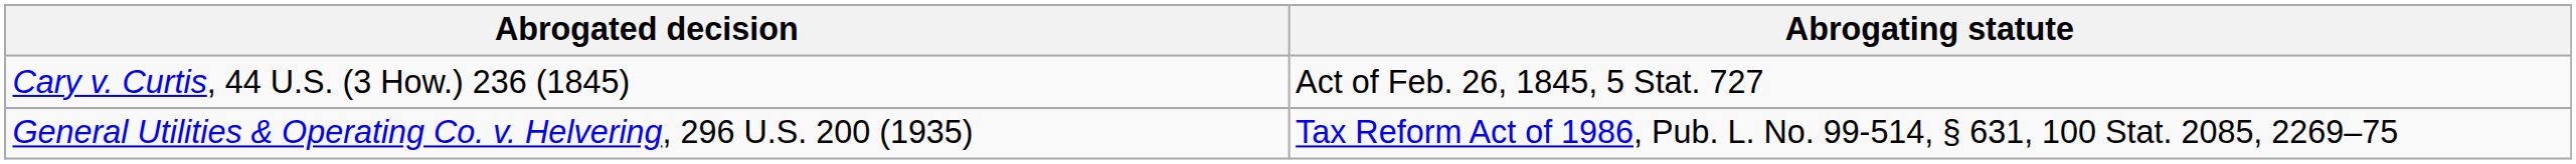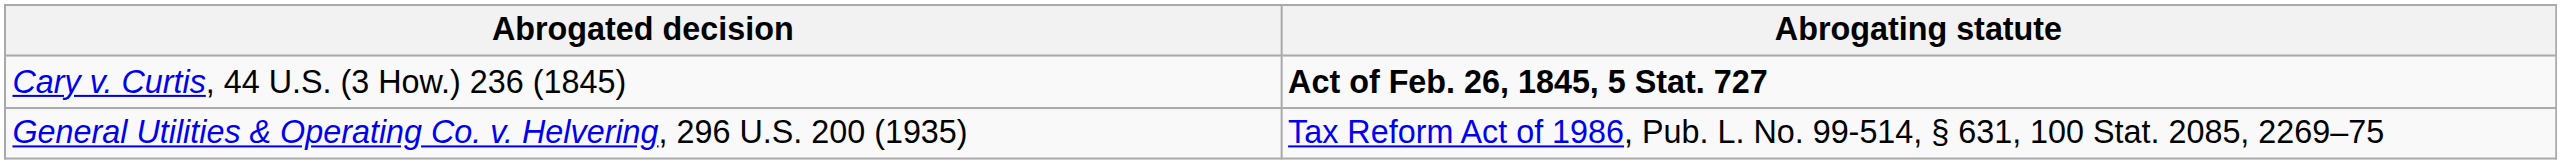Cary v. Curtis, 44 U.S. (3 How.) 236 (1845) | Abrogating statute: normal -> bold
